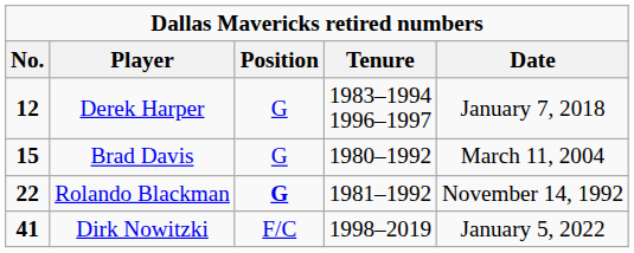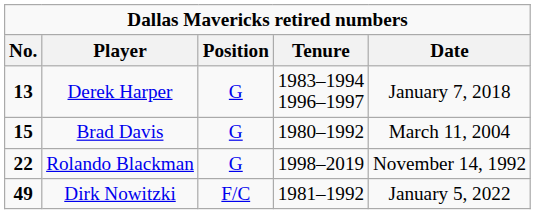Derek Harper | No.: 12 -> 13
Rolando Blackman | Position: bold -> normal
Rolando Blackman | Tenure: 1981–1992 -> 1998–2019
Dirk Nowitzki | No.: 41 -> 49
Dirk Nowitzki | Tenure: 1998–2019 -> 1981–1992
